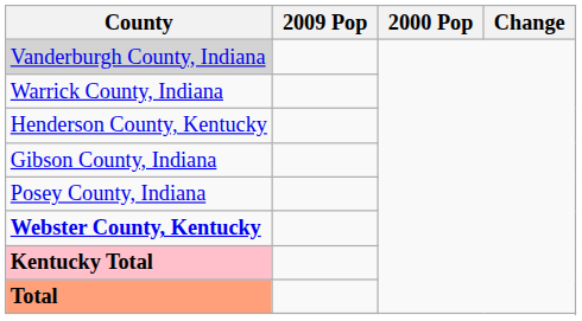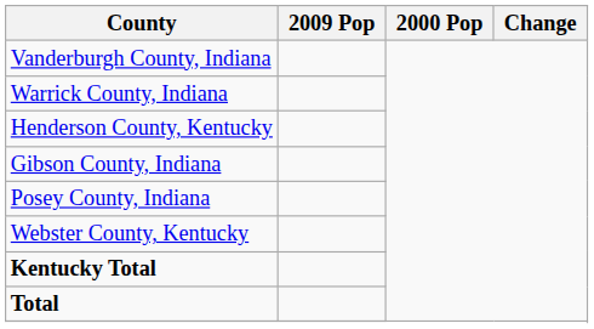Vanderburgh County, Indiana | County: lightgrey background -> no background
Webster County, Kentucky | County: bold -> normal
Kentucky Total | County: pink background -> no background
Total | County: lightsalmon background -> no background
